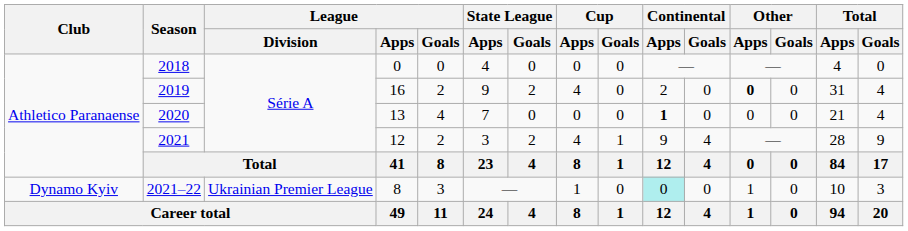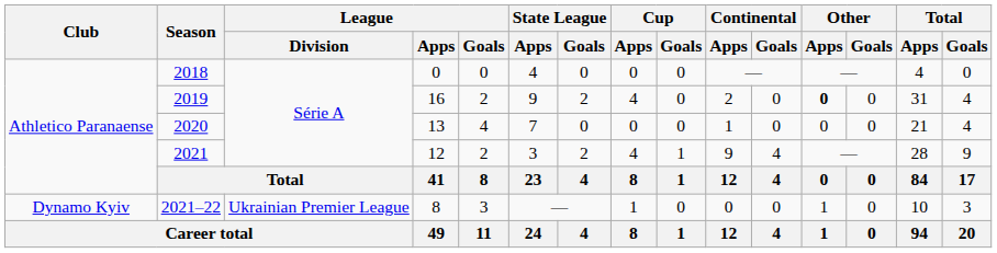2020 | Continental / Apps: bold -> normal
2021–22 | Continental / Apps: paleturquoise background -> no background
